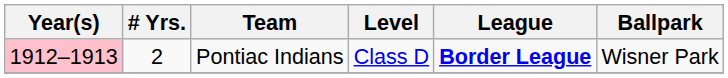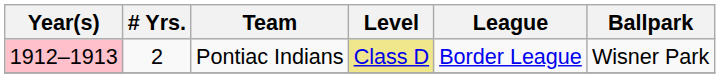Pontiac Indians | Level: no background -> khaki background
Pontiac Indians | League: bold -> normal
